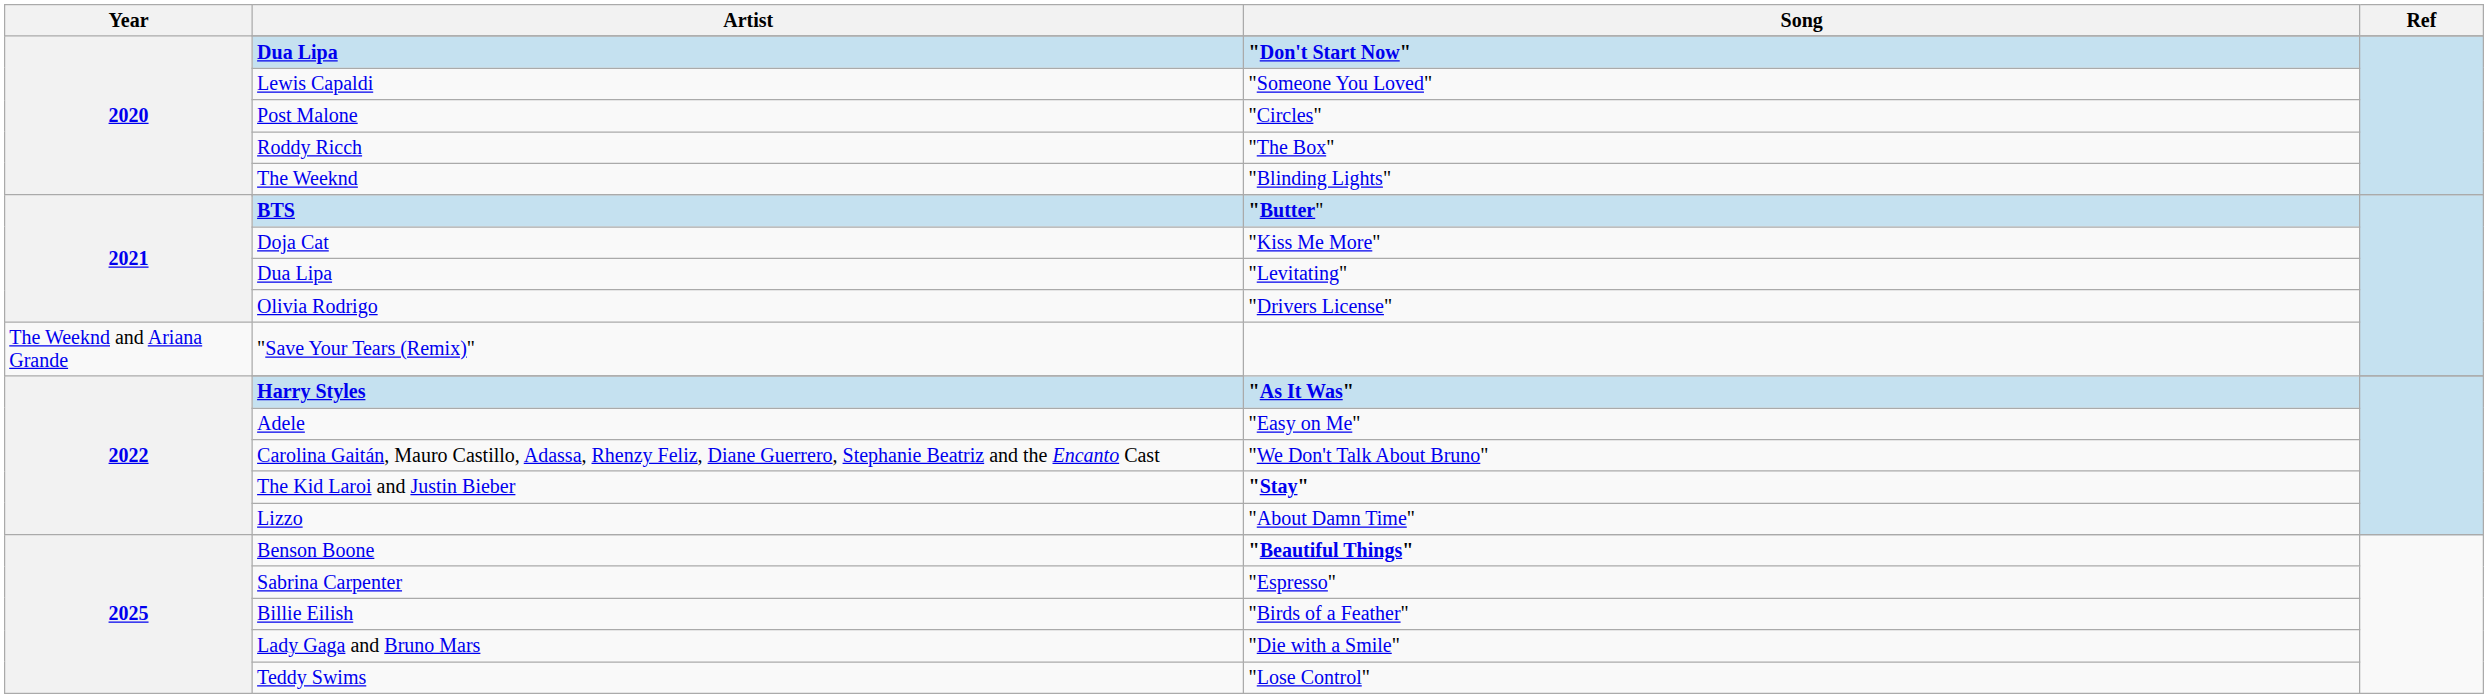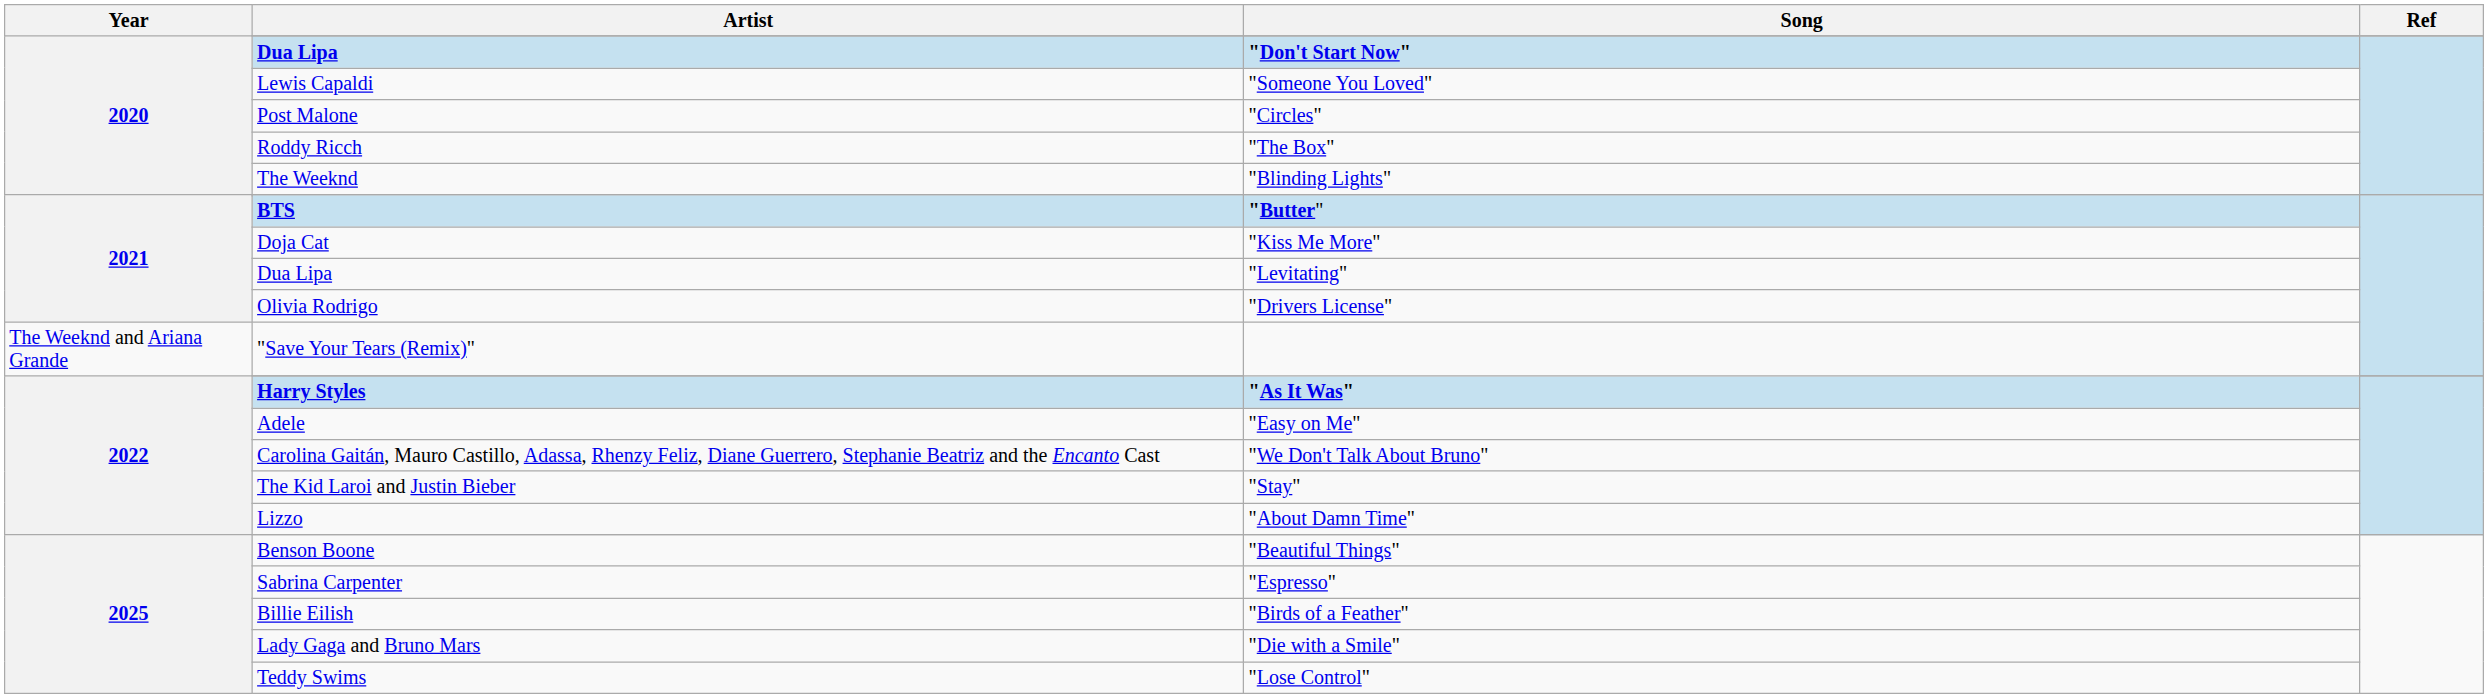"Stay" | Song: bold -> normal
"Beautiful Things" | Song: bold -> normal
